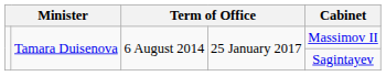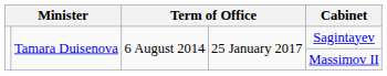row 2 | column 5: Massimov II -> Sagintayev
row 3 | column 5: Sagintayev -> Massimov II
